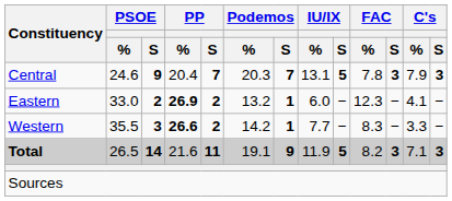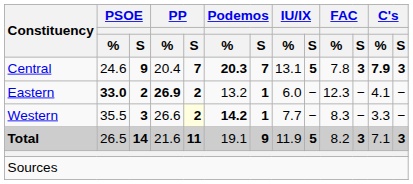Central | Podemos / %: normal -> bold
Central | C's / %: normal -> bold
Eastern | PSOE / %: normal -> bold
Western | PP / %: bold -> normal
Western | PP / S: no background -> lightyellow background
Western | Podemos / %: normal -> bold
